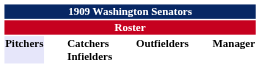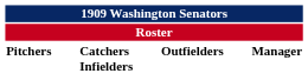Pitchers | column 1: lavender background -> no background
